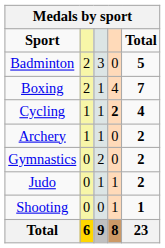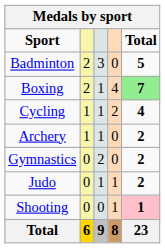Boxing | Total: no background -> lightgreen background
Cycling | column 4: bold -> normal
Shooting | Total: no background -> pink background
